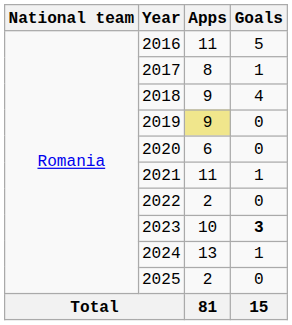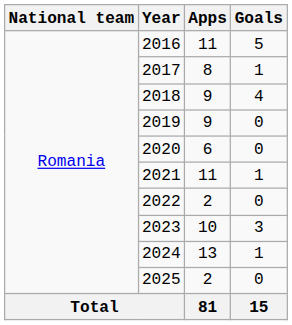2019 | Apps: khaki background -> no background
2023 | Goals: bold -> normal
